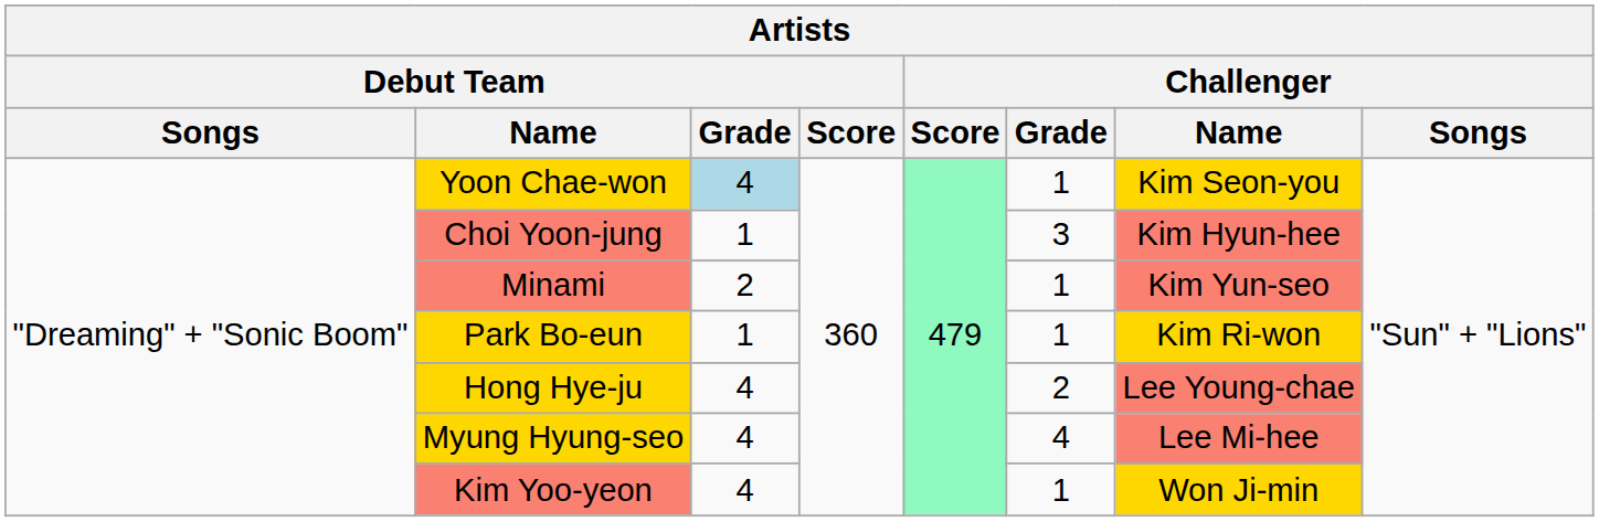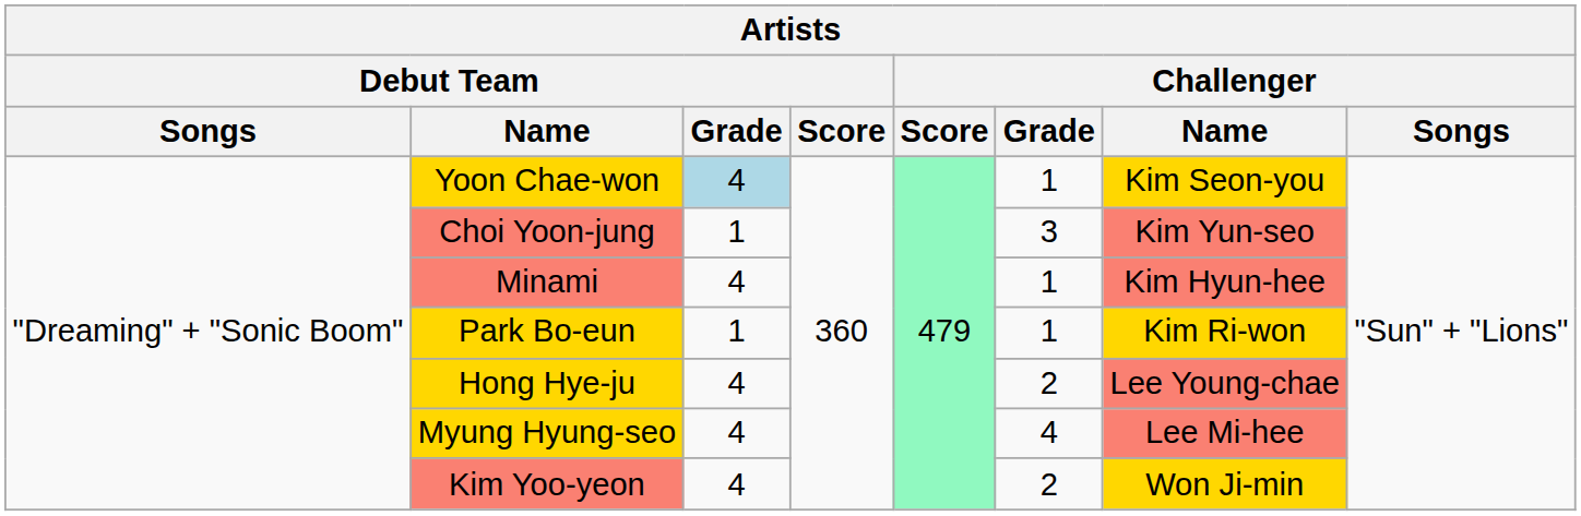Choi Yoon-jung | Challenger / Name: Kim Hyun-hee -> Kim Yun-seo
Minami | Debut Team / Grade: 2 -> 4
Minami | Challenger / Name: Kim Yun-seo -> Kim Hyun-hee
Kim Yoo-yeon | Challenger / Grade: 1 -> 2
